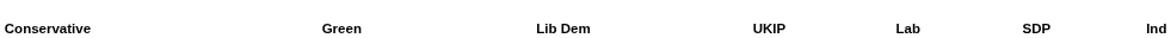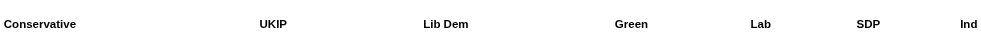columns swapped: 8 <-> 2
